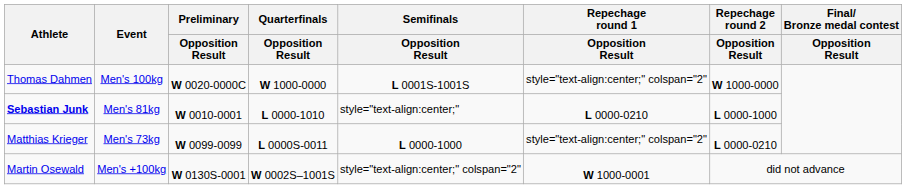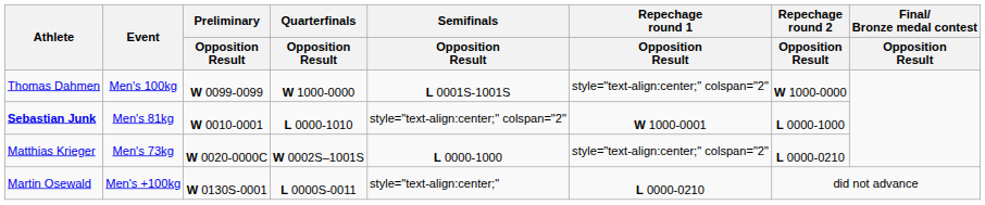Thomas Dahmen | Preliminary / Opposition Result: W 0020-0000C -> W 0099-0099
Sebastian Junk | Semifinals / Opposition Result: style="text-align:center;" -> style="text-align:center;" colspan="2"
Sebastian Junk | Repechage round 1 / Opposition Result: L 0000-0210 -> W 1000-0001
Matthias Krieger | Preliminary / Opposition Result: W 0099-0099 -> W 0020-0000C
Matthias Krieger | Quarterfinals / Opposition Result: L 0000S-0011 -> W 0002S–1001S
Martin Osewald | Quarterfinals / Opposition Result: W 0002S–1001S -> L 0000S-0011
Martin Osewald | Semifinals / Opposition Result: style="text-align:center;" colspan="2" -> style="text-align:center;"
Martin Osewald | Repechage round 1 / Opposition Result: W 1000-0001 -> L 0000-0210
